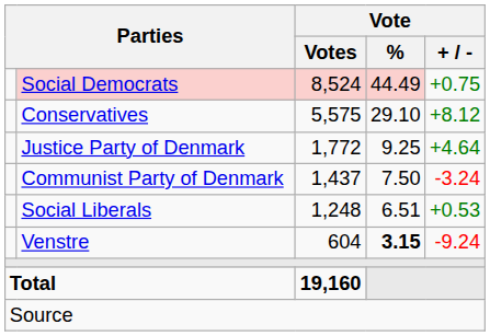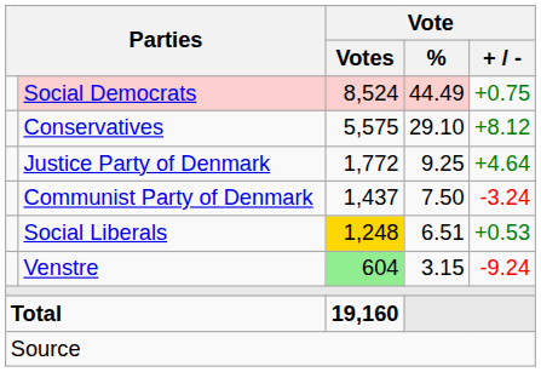Social Liberals | Vote / Votes: no background -> gold background
Venstre | Vote / Votes: no background -> lightgreen background
Venstre | Vote / %: bold -> normal
